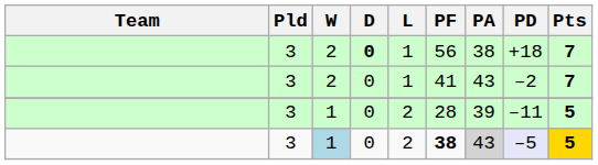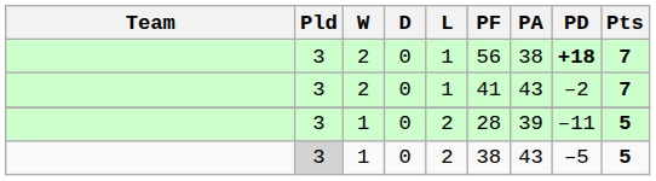row 2 | D: bold -> normal
row 2 | PD: normal -> bold
row 5 | Pld: no background -> lightgrey background
row 5 | W: lightblue background -> no background
row 5 | PF: bold -> normal
row 5 | PA: lightgrey background -> no background
row 5 | PD: lavender background -> no background
row 5 | Pts: gold background -> no background
